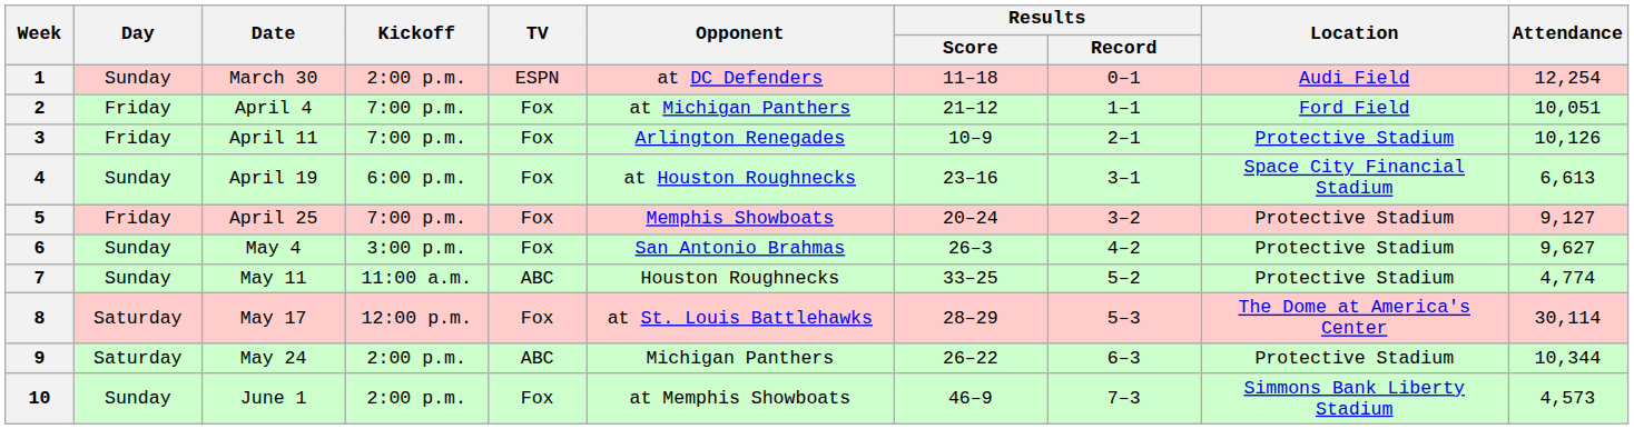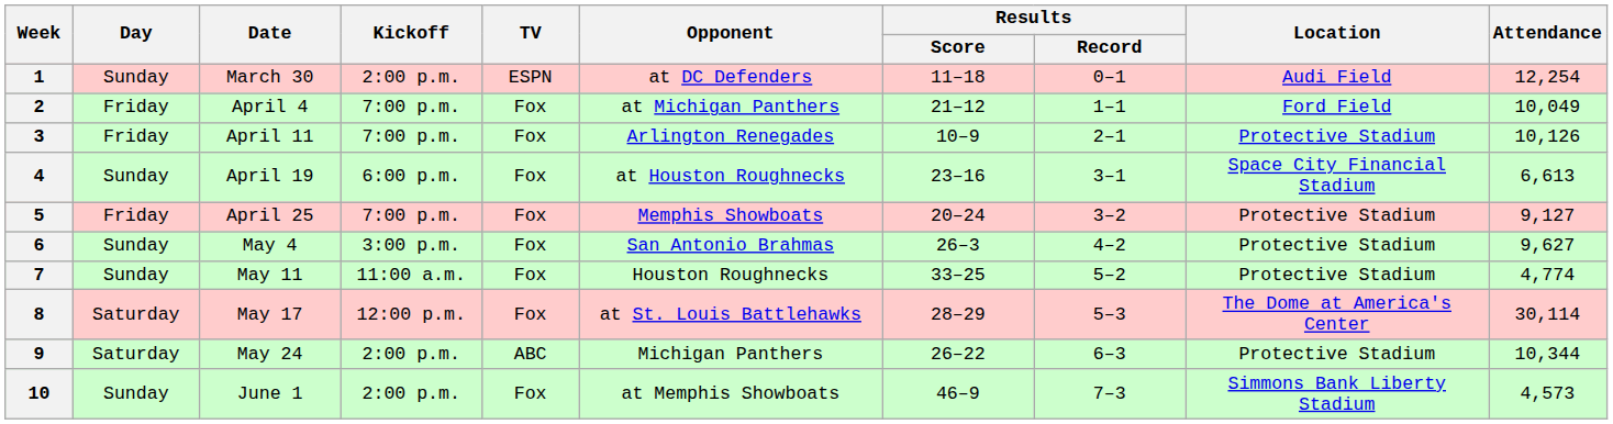2 | Attendance: 10,051 -> 10,049
7 | TV: ABC -> Fox
